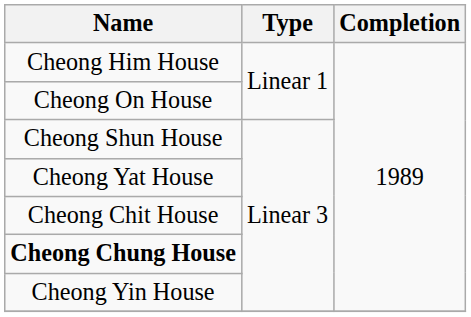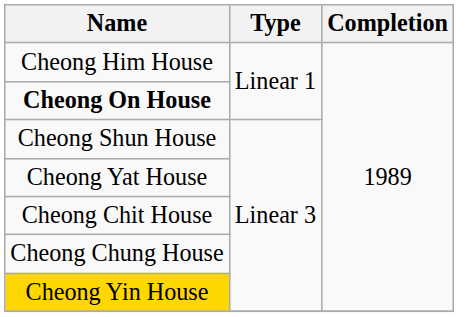Cheong On House | Name: normal -> bold
Cheong Chung House | Name: bold -> normal
Cheong Yin House | Name: no background -> gold background
